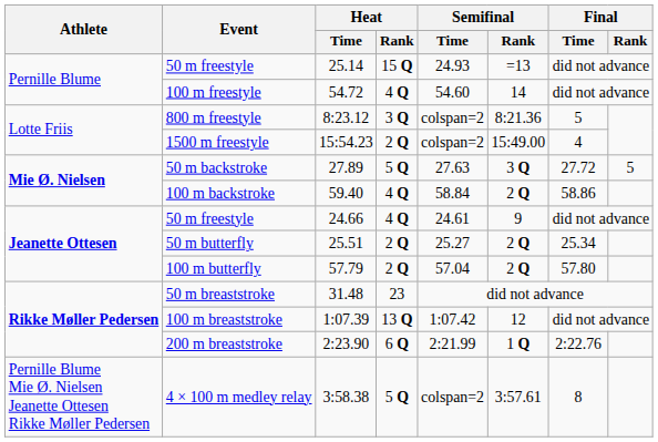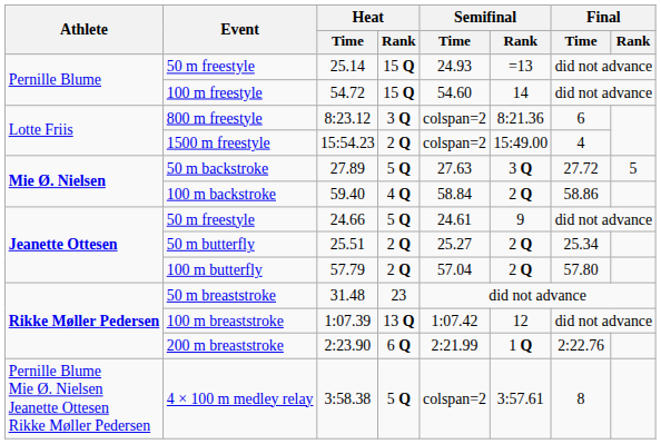100 m freestyle | Heat / Rank: 4 Q -> 15 Q
800 m freestyle | Final / Time: 5 -> 6
50 m freestyle / 24.66 | Heat / Rank: 4 Q -> 5 Q
